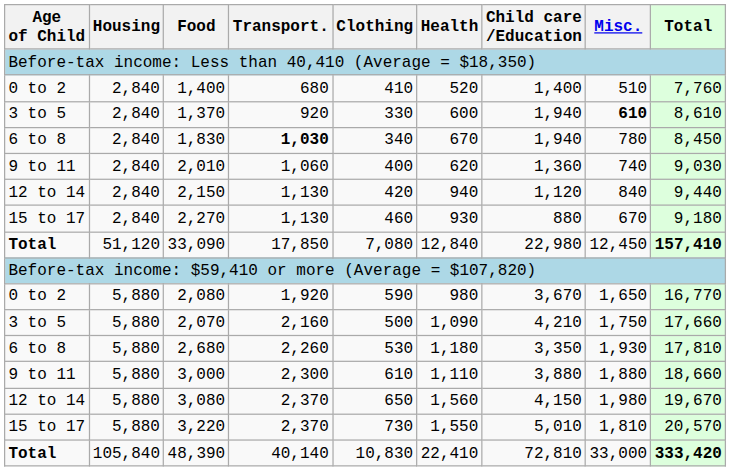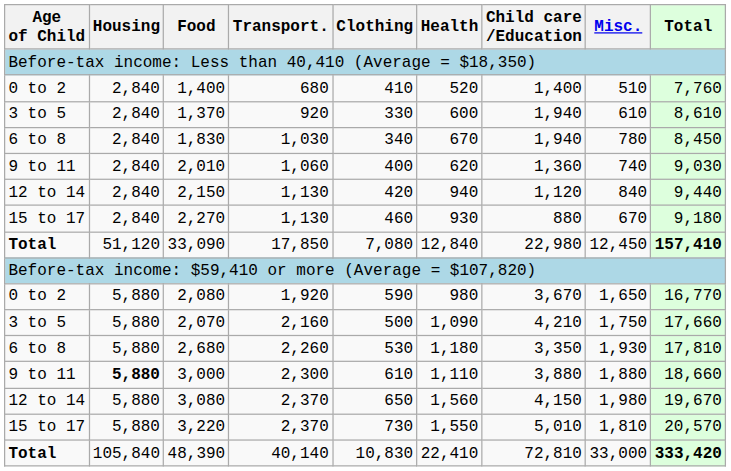1,370 | Misc.: bold -> normal
1,830 | Transport.: bold -> normal
3,000 | Housing: normal -> bold
